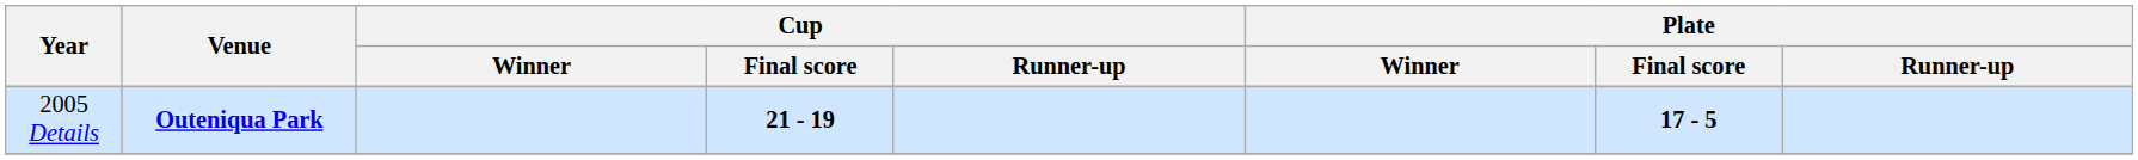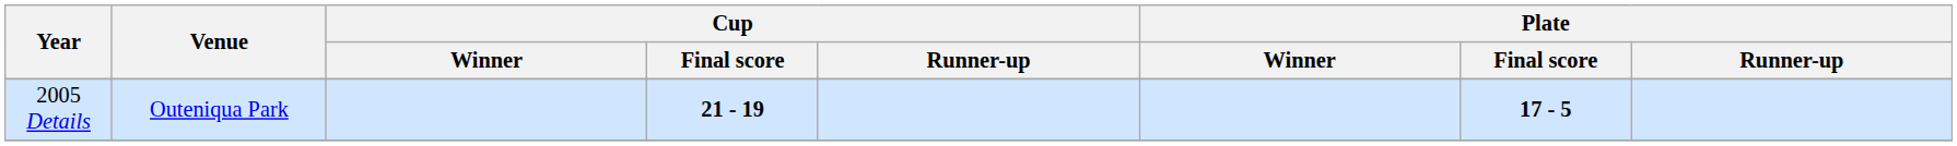2005 Details | Venue: bold -> normal
